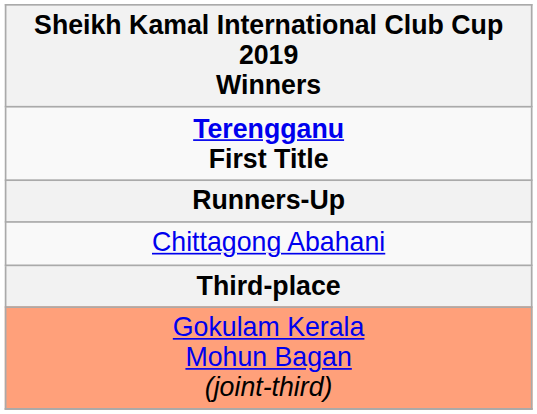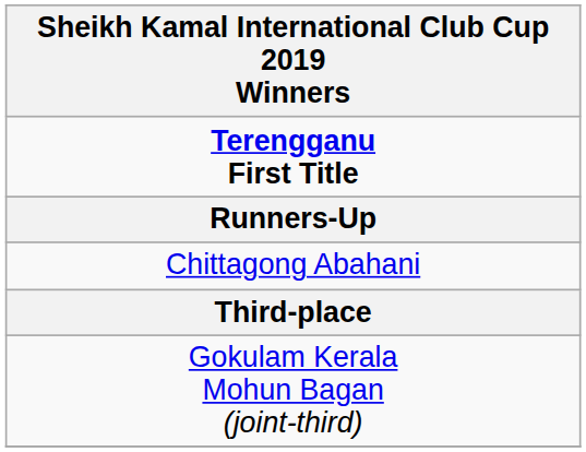row 6 | column 1: lightsalmon background -> no background
